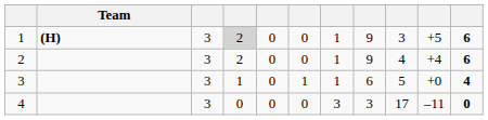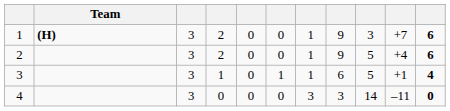row 2 | column 4: lightgrey background -> no background
row 2 | column 10: +5 -> +7
row 3 | column 9: 4 -> 5
row 4 | column 10: +0 -> +1
row 5 | column 9: 17 -> 14
